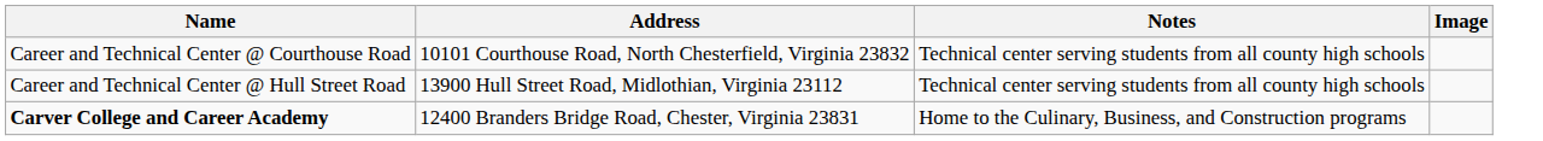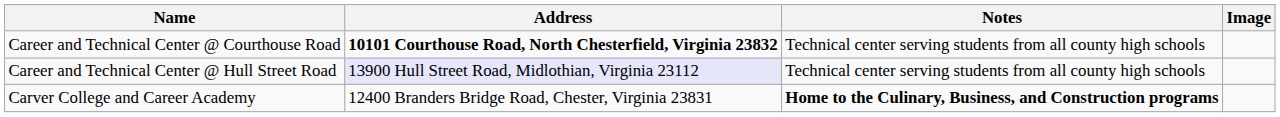row 2 | Address: normal -> bold
row 3 | Address: no background -> lavender background
row 4 | Name: bold -> normal
row 4 | Notes: normal -> bold
